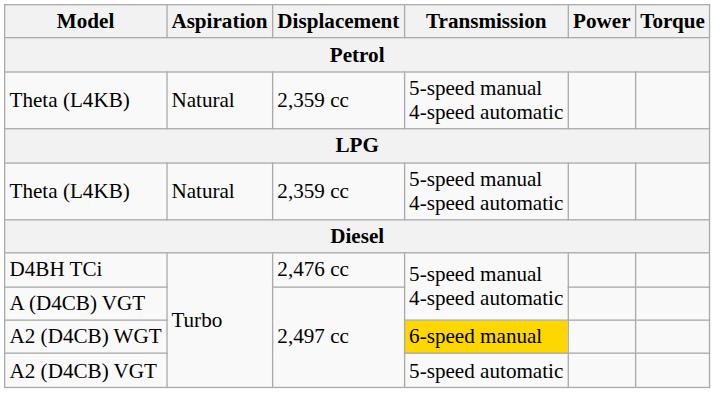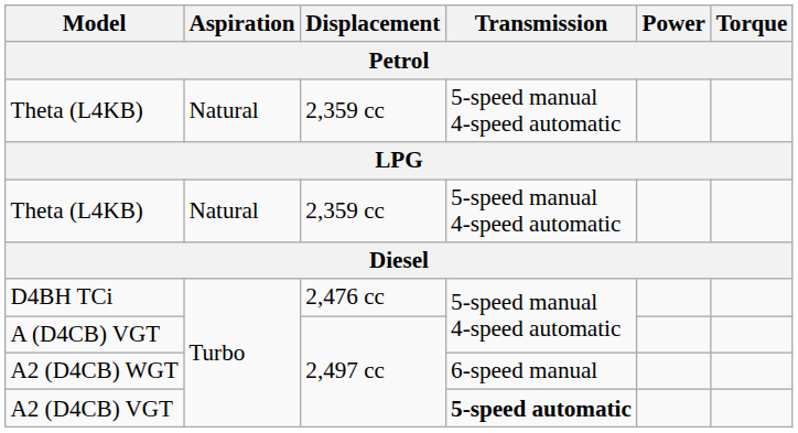A2 (D4CB) WGT | Transmission: gold background -> no background
A2 (D4CB) VGT | Transmission: normal -> bold
